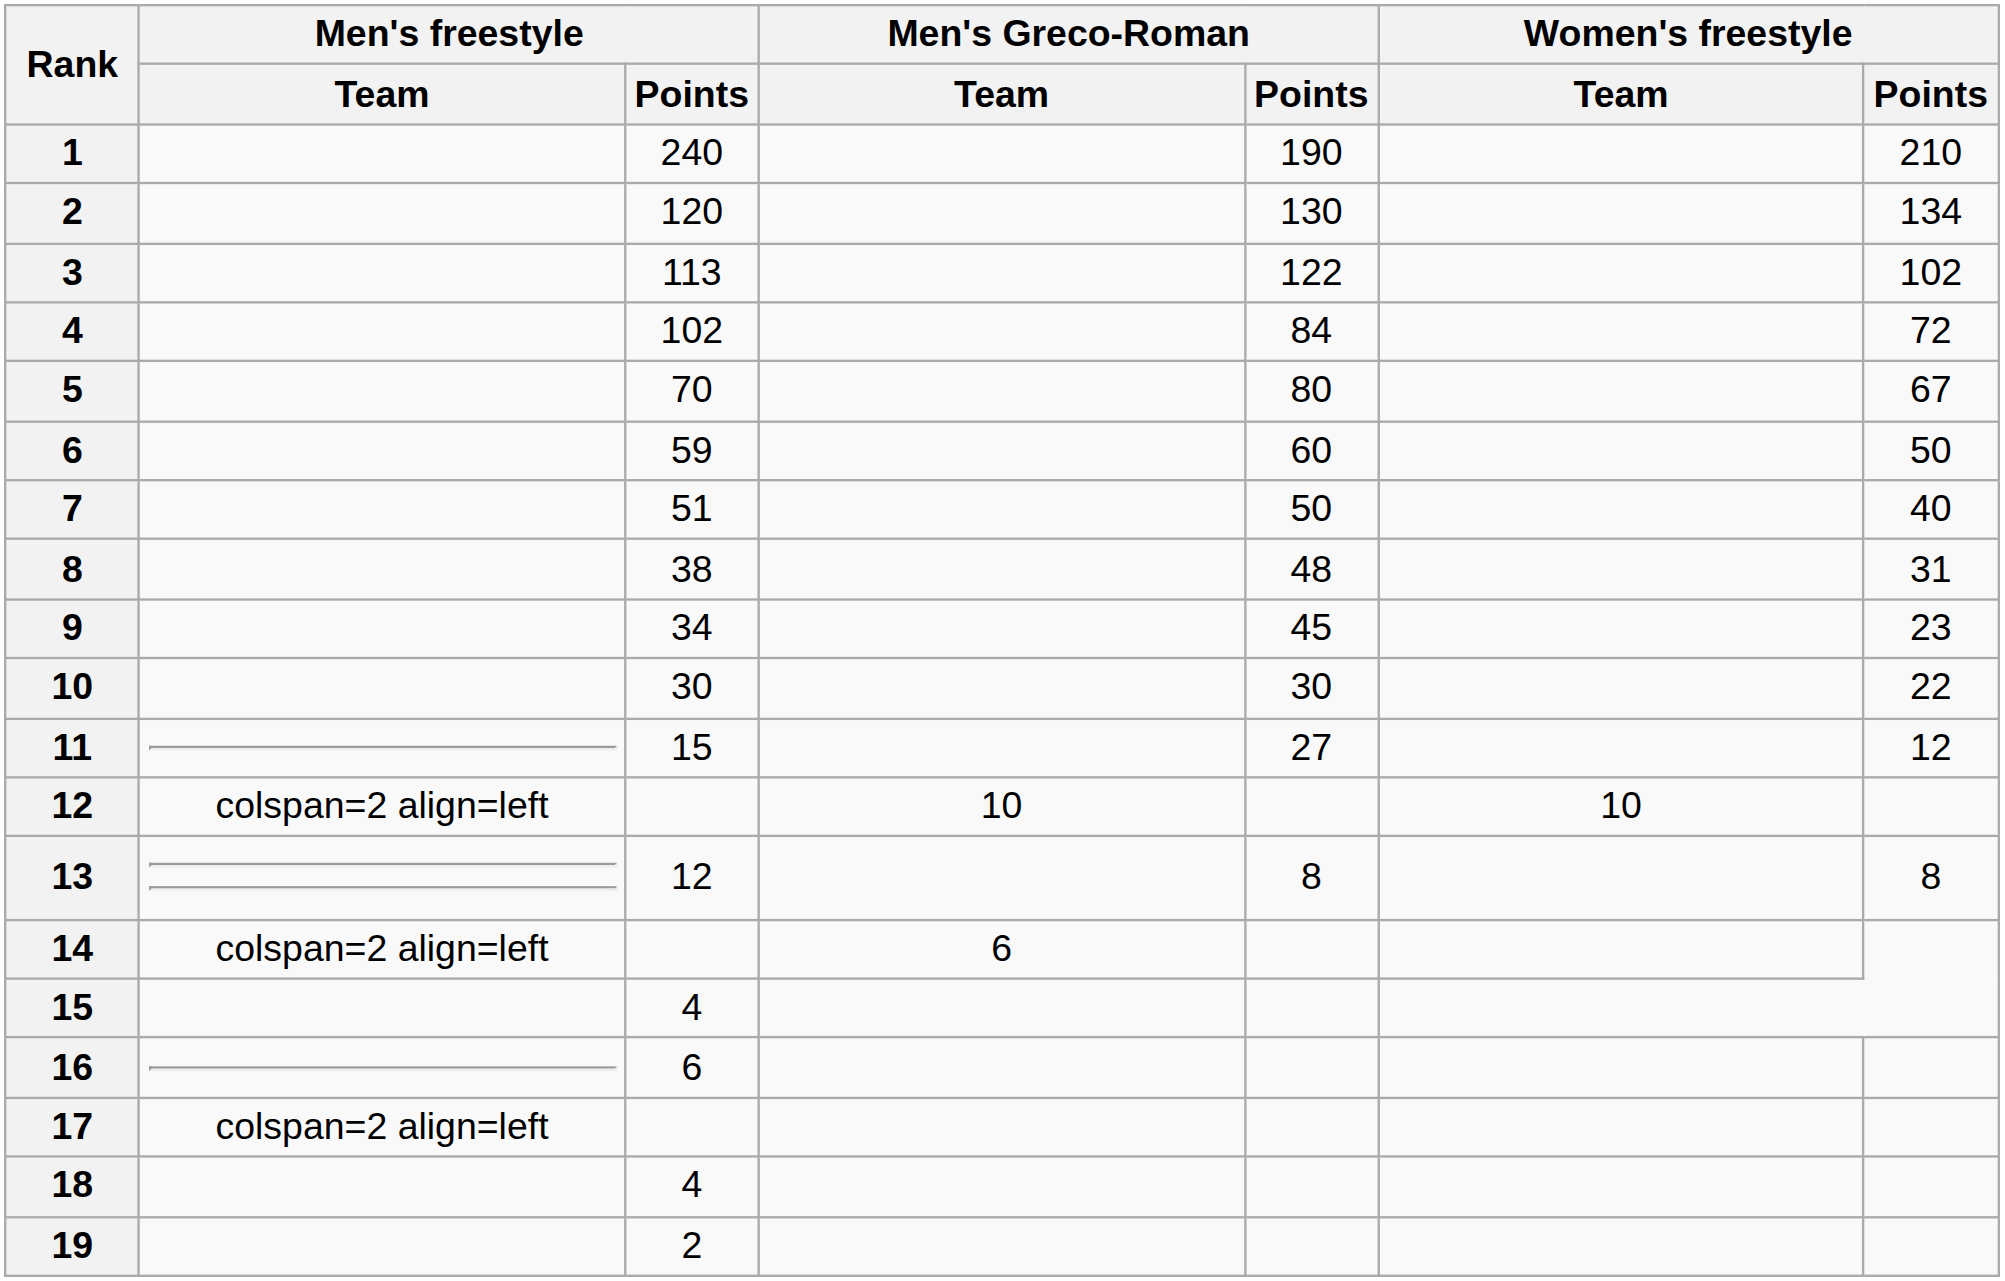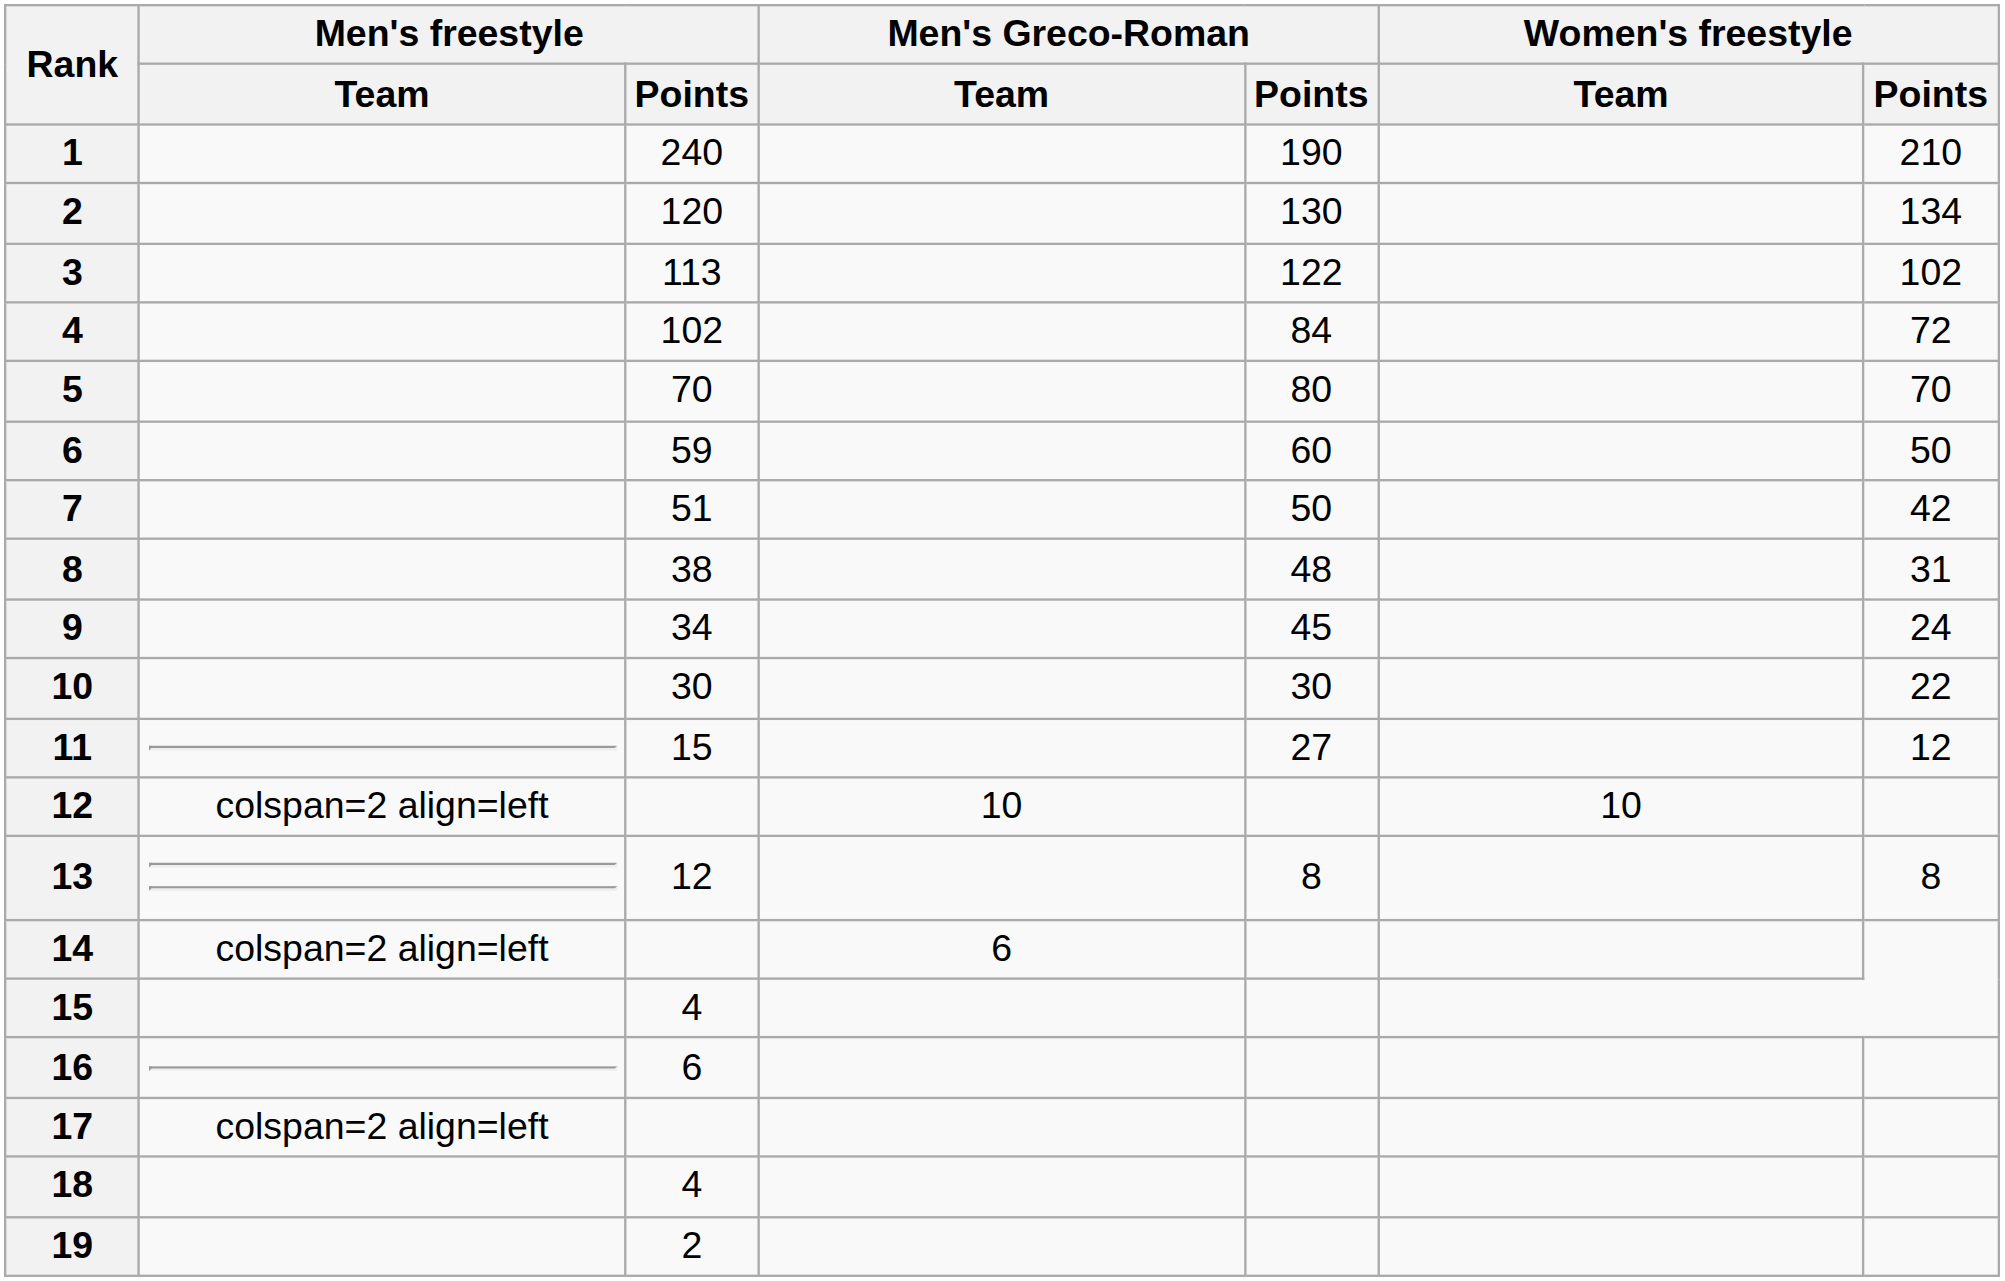5 | Women's freestyle / Points: 67 -> 70
7 | Women's freestyle / Points: 40 -> 42
9 | Women's freestyle / Points: 23 -> 24
